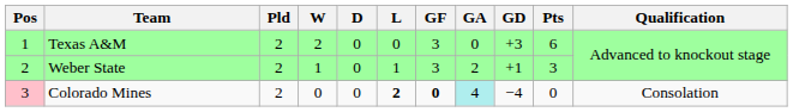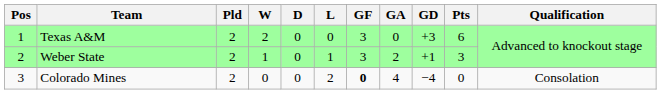Colorado Mines | Pos: pink background -> no background
Colorado Mines | L: bold -> normal
Colorado Mines | GA: paleturquoise background -> no background
